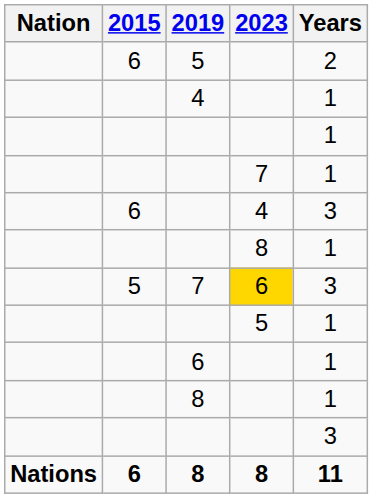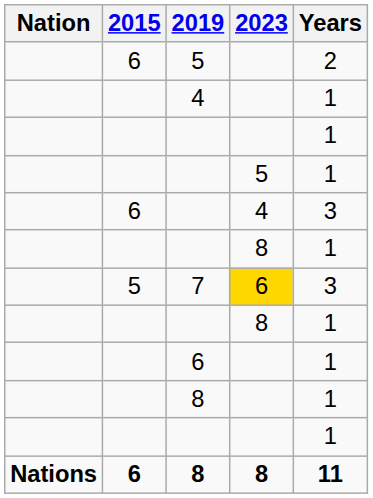row 5 | 2023: 7 -> 5
row 9 | 2023: 5 -> 8
row 12 | Years: 3 -> 1
